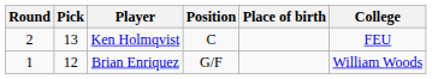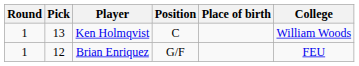Ken Holmqvist | Round: 2 -> 1
Ken Holmqvist | College: FEU -> William Woods
Brian Enriquez | College: William Woods -> FEU
